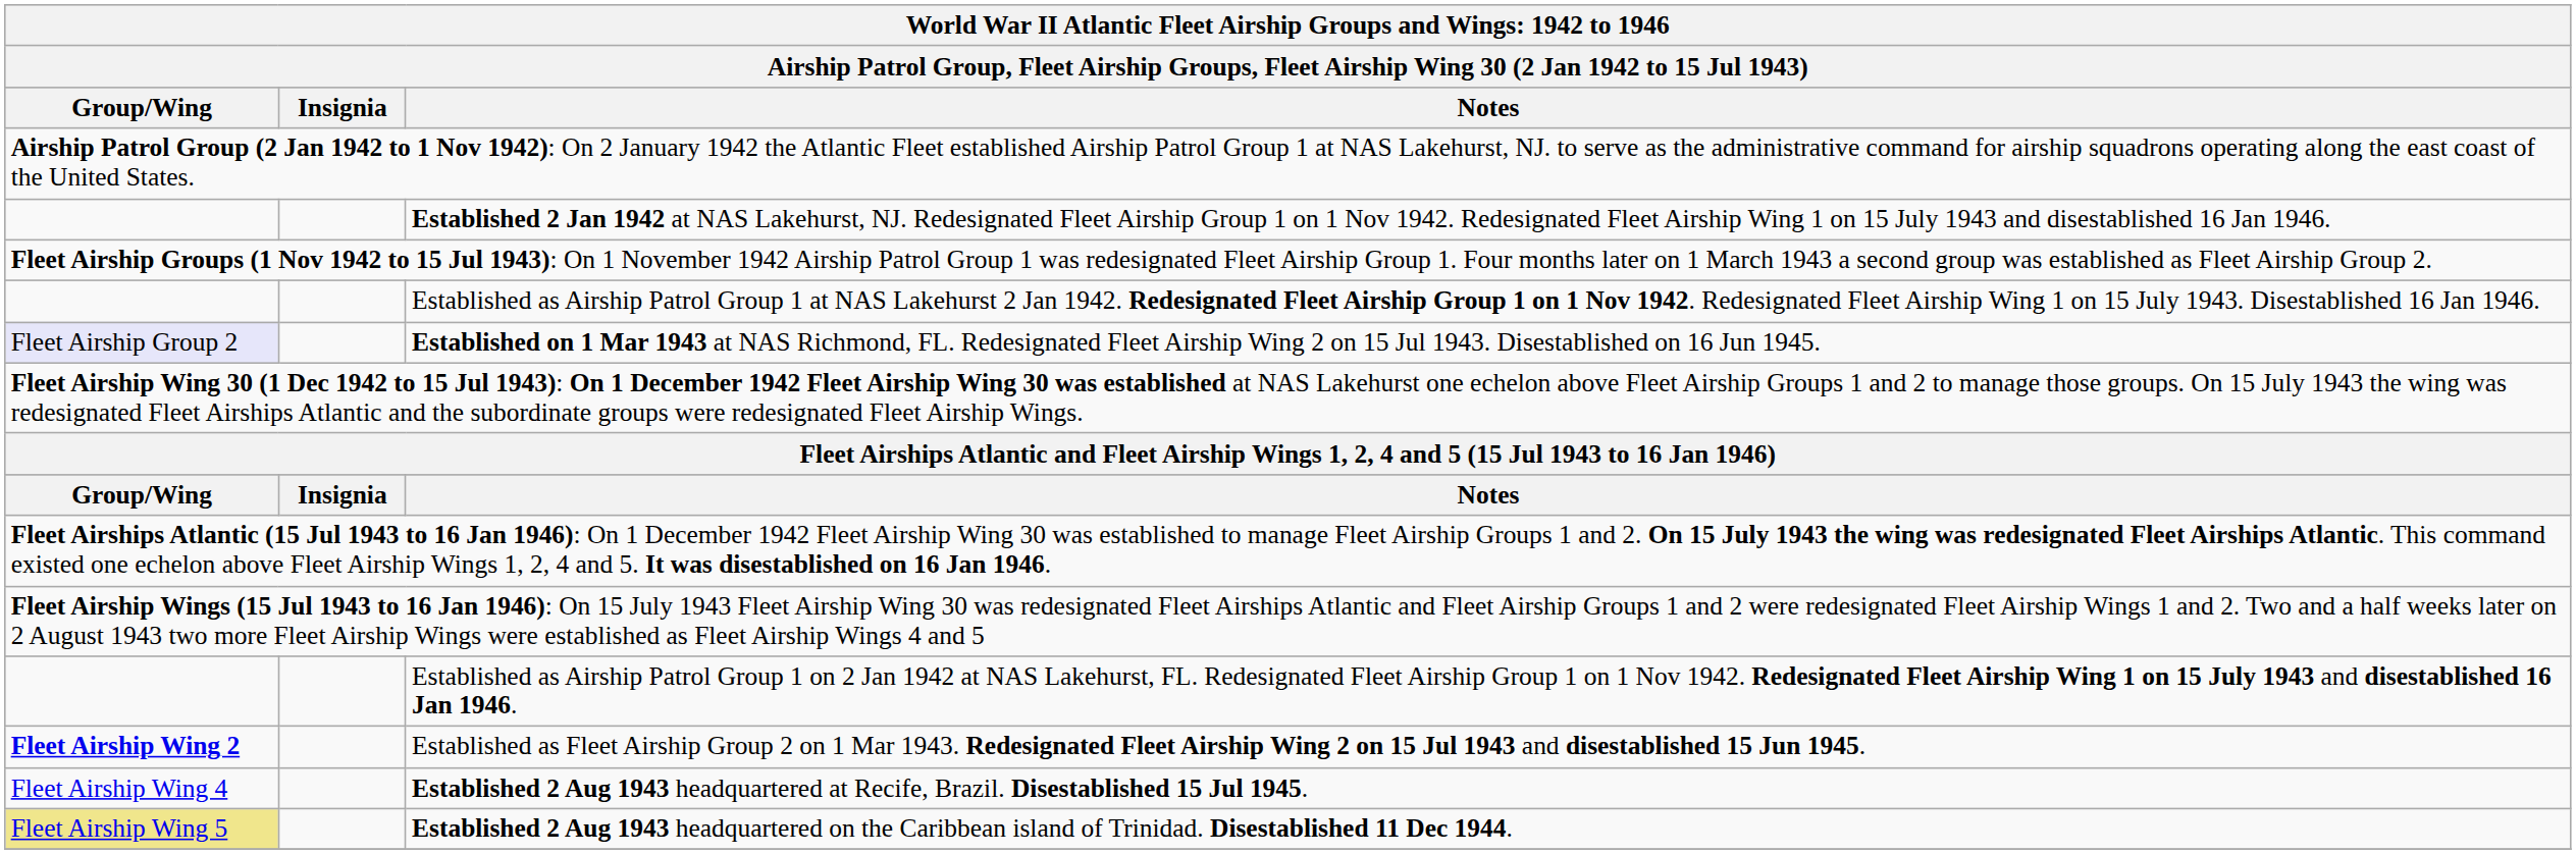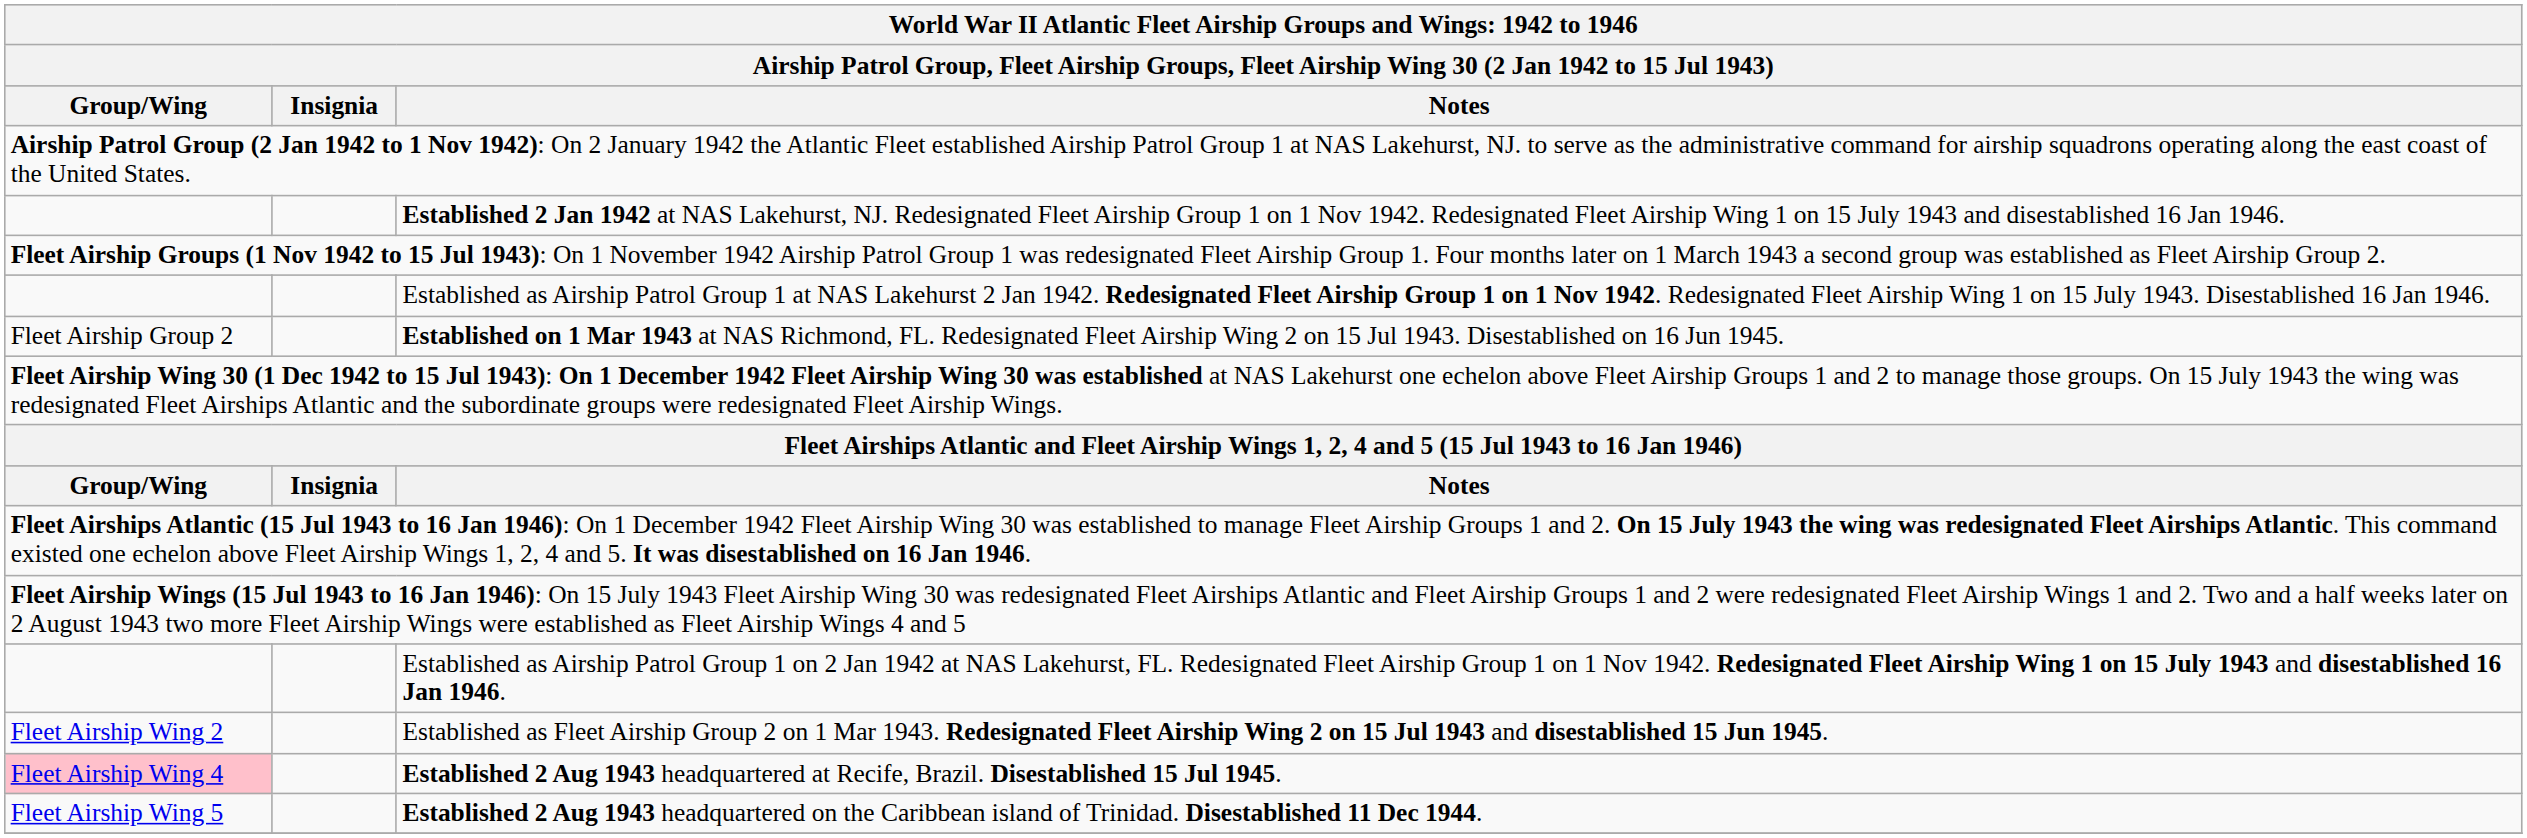row 8 | column 1: lavender background -> no background
row 15 | column 1: bold -> normal
row 16 | column 1: no background -> pink background
row 17 | column 1: khaki background -> no background
